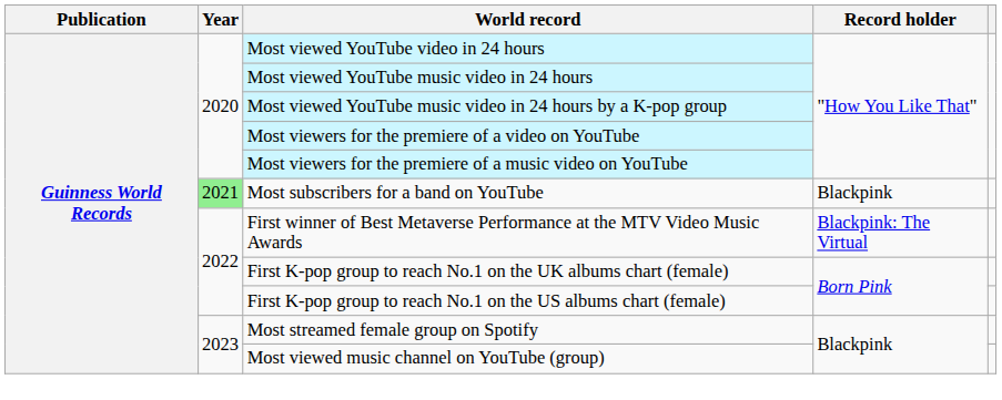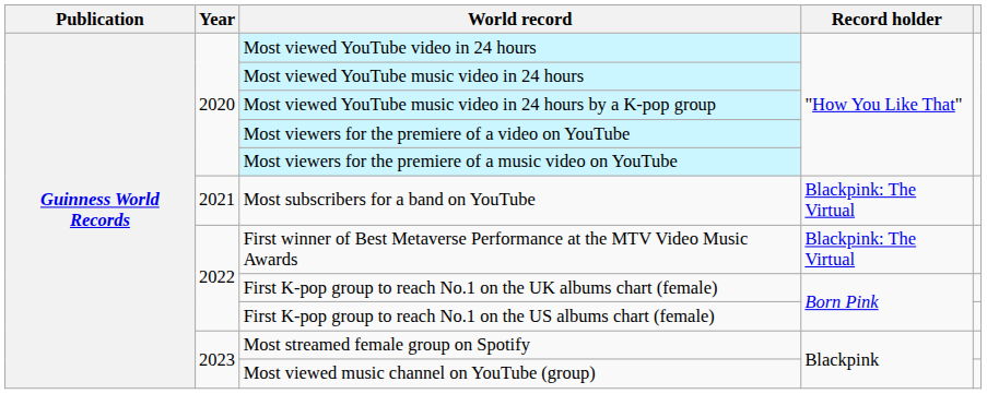Most subscribers for a band on YouTube | Year: lightgreen background -> no background
Most subscribers for a band on YouTube | Record holder: Blackpink -> Blackpink: The Virtual
